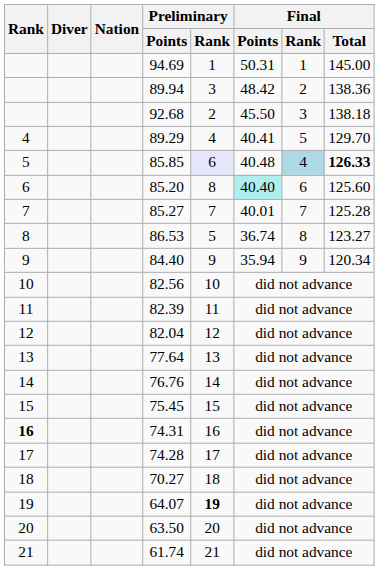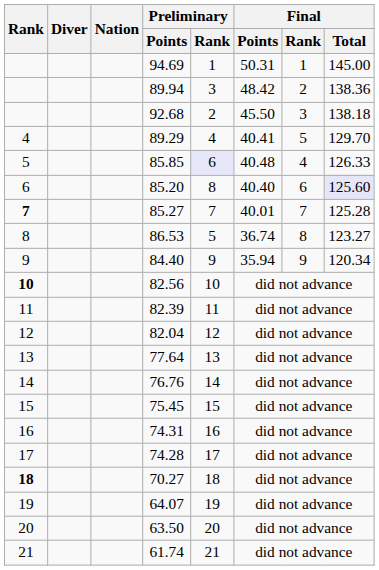85.85 | Final / Rank: lightblue background -> no background
85.85 | Final / Total: bold -> normal
85.20 | Final / Points: paleturquoise background -> no background
85.20 | Final / Total: no background -> lavender background
85.27 | Rank: normal -> bold
82.56 | Rank: normal -> bold
74.31 | Rank: bold -> normal
70.27 | Rank: normal -> bold
64.07 | Preliminary / Rank: bold -> normal
